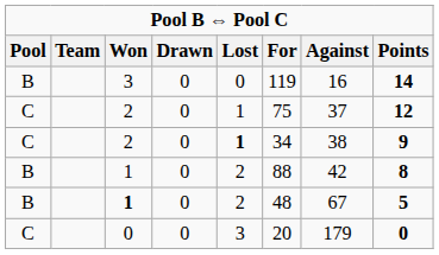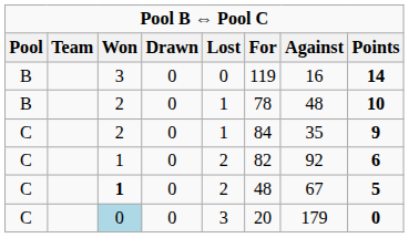row 4 | Pool: C -> B
row 4 | For: 75 -> 78
row 4 | Against: 37 -> 48
row 4 | Points: 12 -> 10
row 5 | Lost: bold -> normal
row 5 | For: 34 -> 84
row 5 | Against: 38 -> 35
row 6 | Pool: B -> C
row 6 | For: 88 -> 82
row 6 | Against: 42 -> 92
row 6 | Points: 8 -> 6
row 7 | Pool: B -> C
row 8 | Won: no background -> lightblue background
